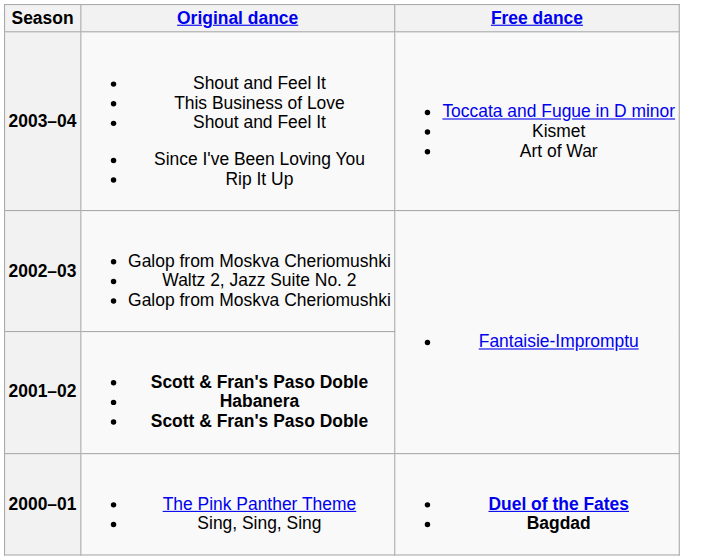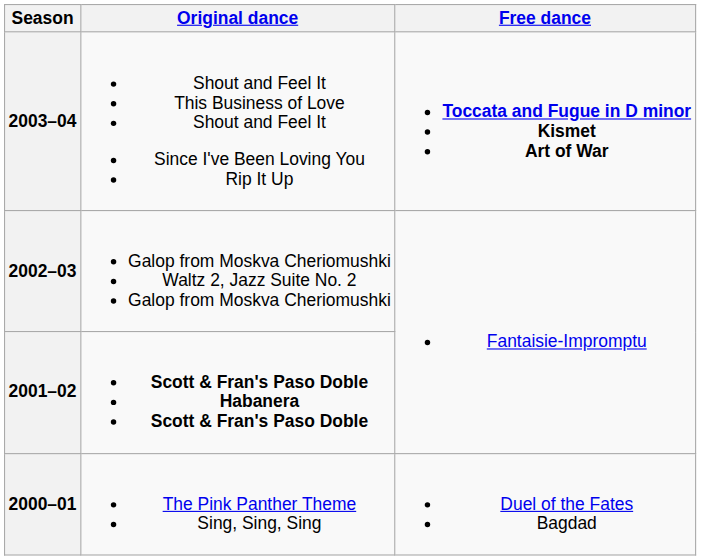2003–04 | Free dance: normal -> bold
2000–01 | Free dance: bold -> normal
